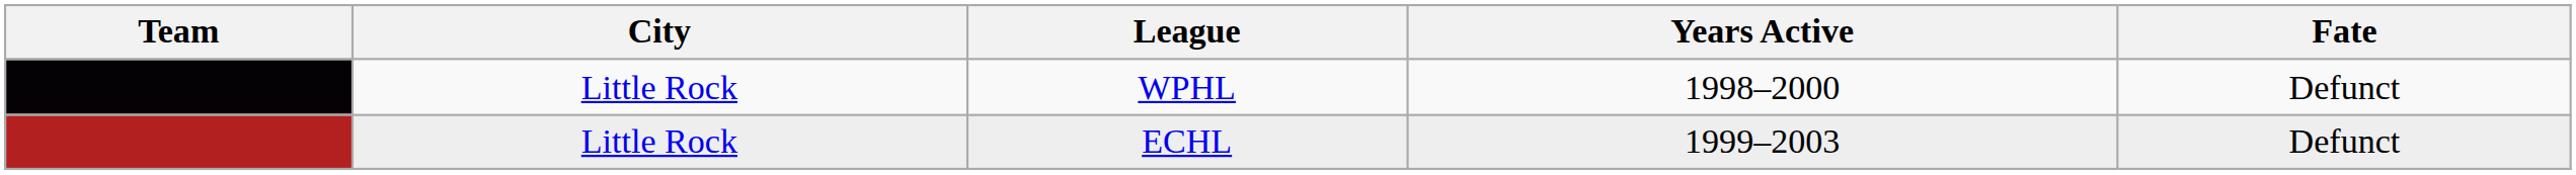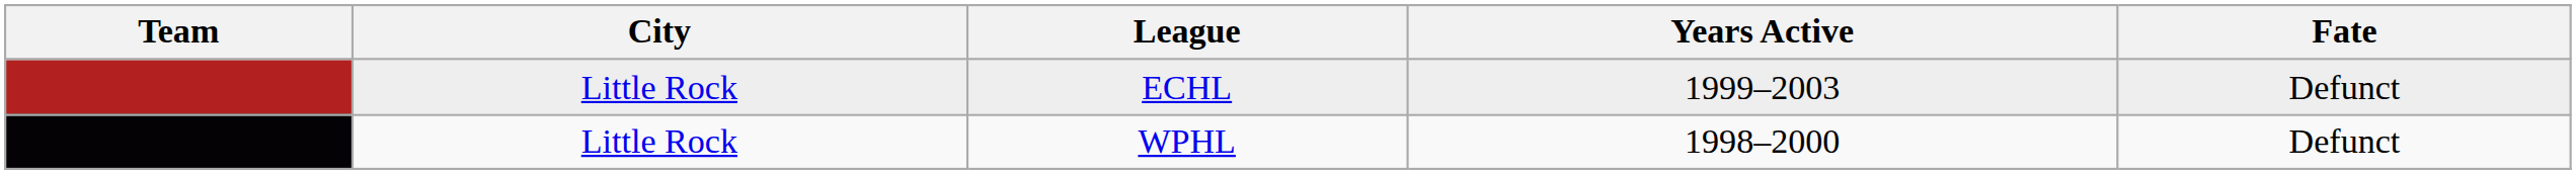rows swapped: WPHL <-> ECHL
